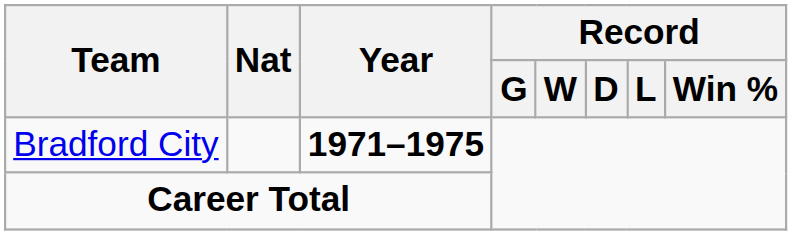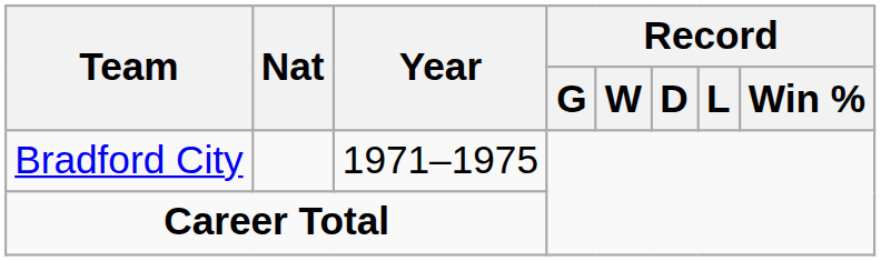Bradford City | Year: bold -> normal
